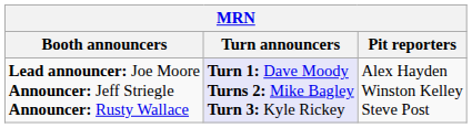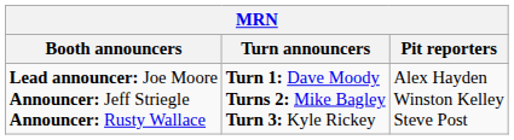row 3 | Turn announcers: lavender background -> no background
